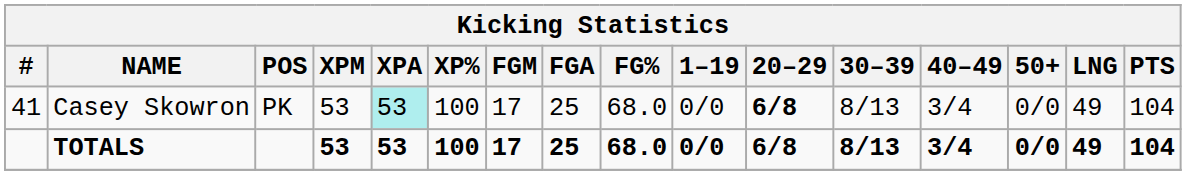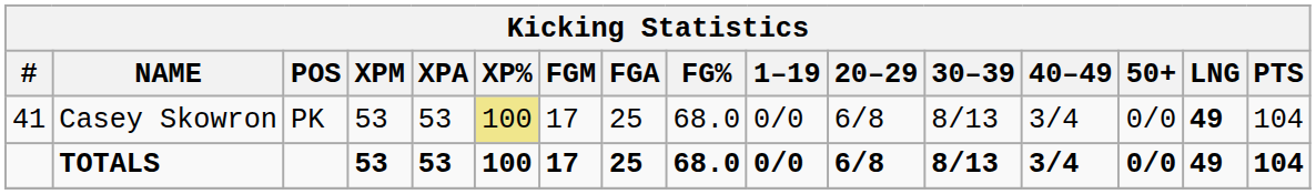Casey Skowron | XPA: paleturquoise background -> no background
Casey Skowron | XP%: no background -> khaki background
Casey Skowron | 20–29: bold -> normal
Casey Skowron | LNG: normal -> bold
